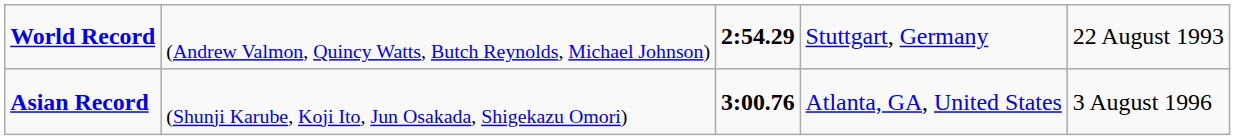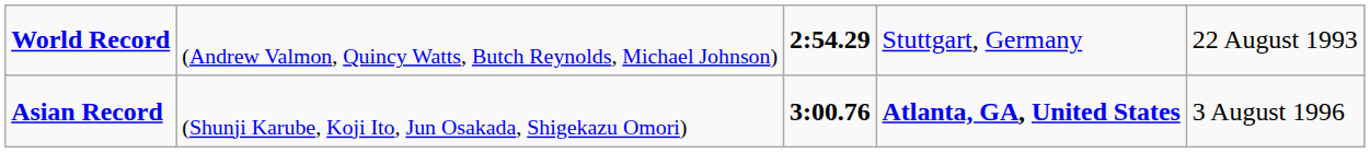Asian Record | column 4: normal -> bold
